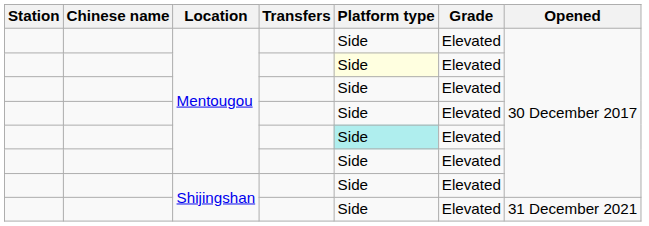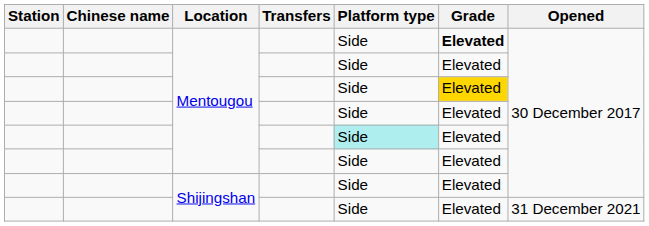row 2 | Grade: normal -> bold
row 3 | Platform type: lightyellow background -> no background
row 4 | Grade: no background -> gold background
